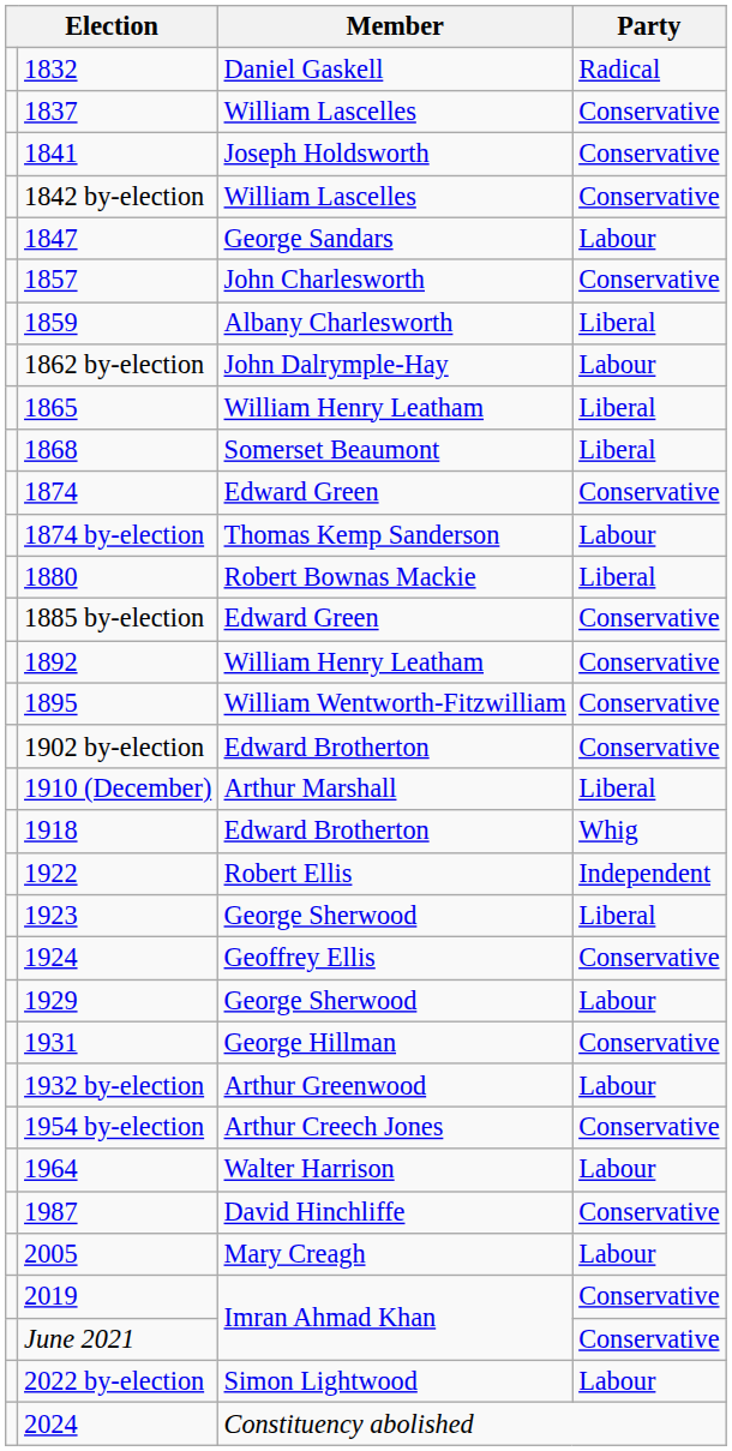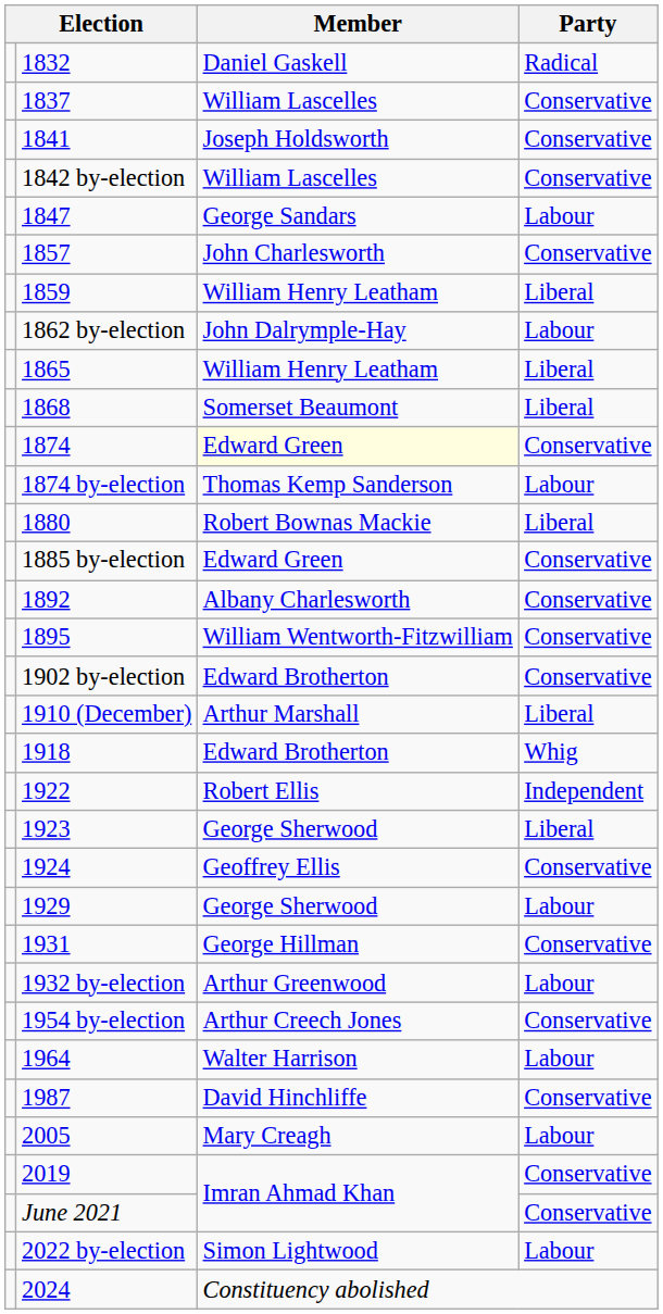1859 | Member: Albany Charlesworth -> William Henry Leatham
1874 | Member: no background -> lightyellow background
1892 | Member: William Henry Leatham -> Albany Charlesworth
